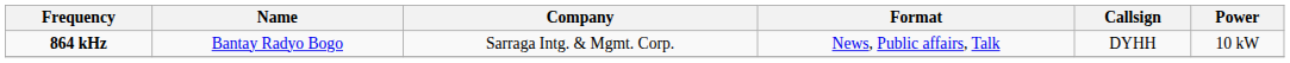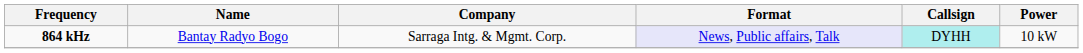864 kHz | Format: no background -> lavender background
864 kHz | Callsign: no background -> paleturquoise background
